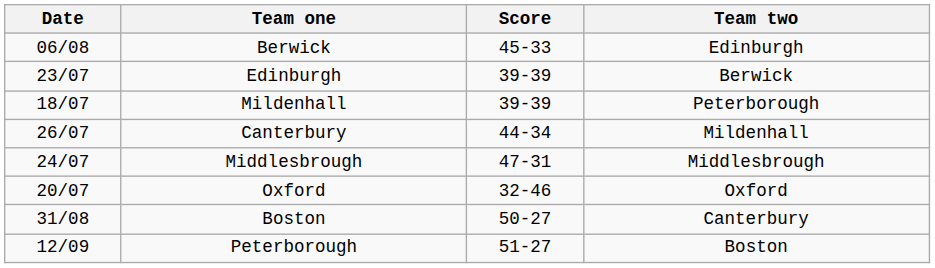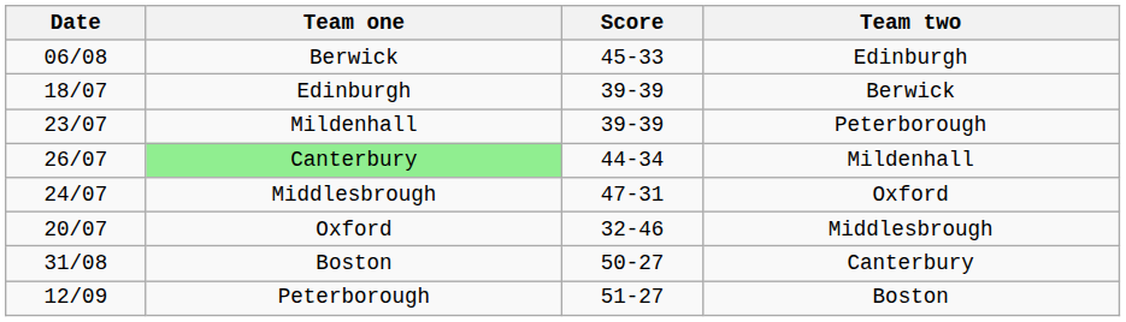row 3 | Date: 23/07 -> 18/07
row 4 | Date: 18/07 -> 23/07
row 5 | Team one: no background -> lightgreen background
row 6 | Team two: Middlesbrough -> Oxford
row 7 | Team two: Oxford -> Middlesbrough
